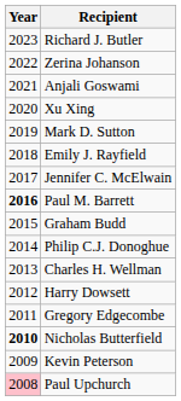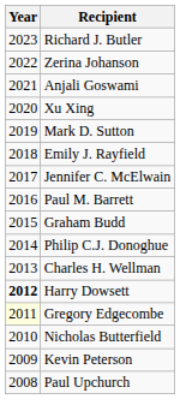Paul M. Barrett | Year: bold -> normal
Harry Dowsett | Year: normal -> bold
Gregory Edgecombe | Year: no background -> lightyellow background
Nicholas Butterfield | Year: bold -> normal
Paul Upchurch | Year: pink background -> no background
